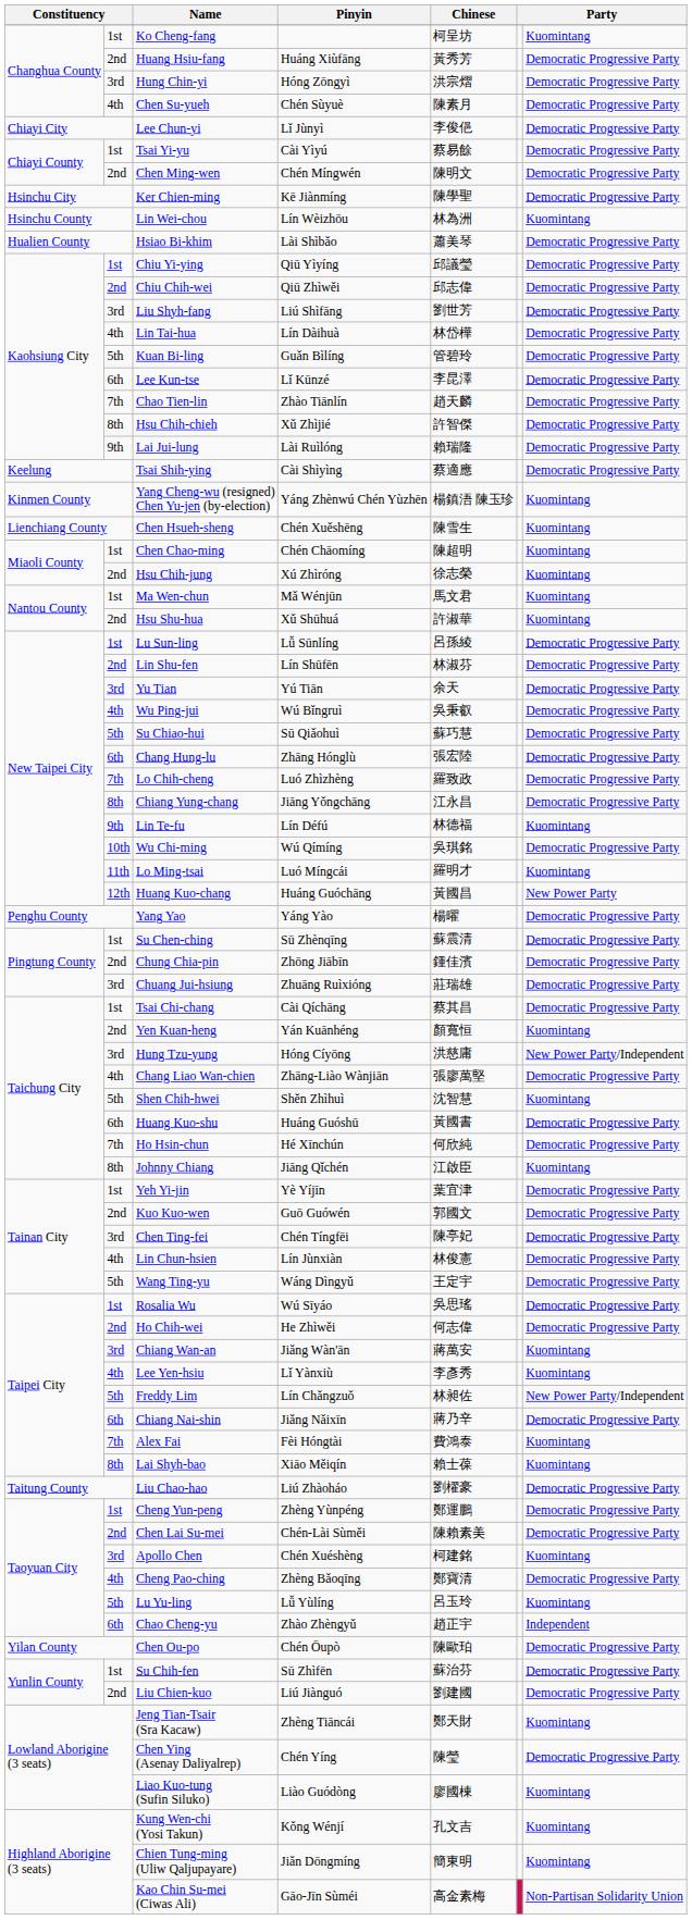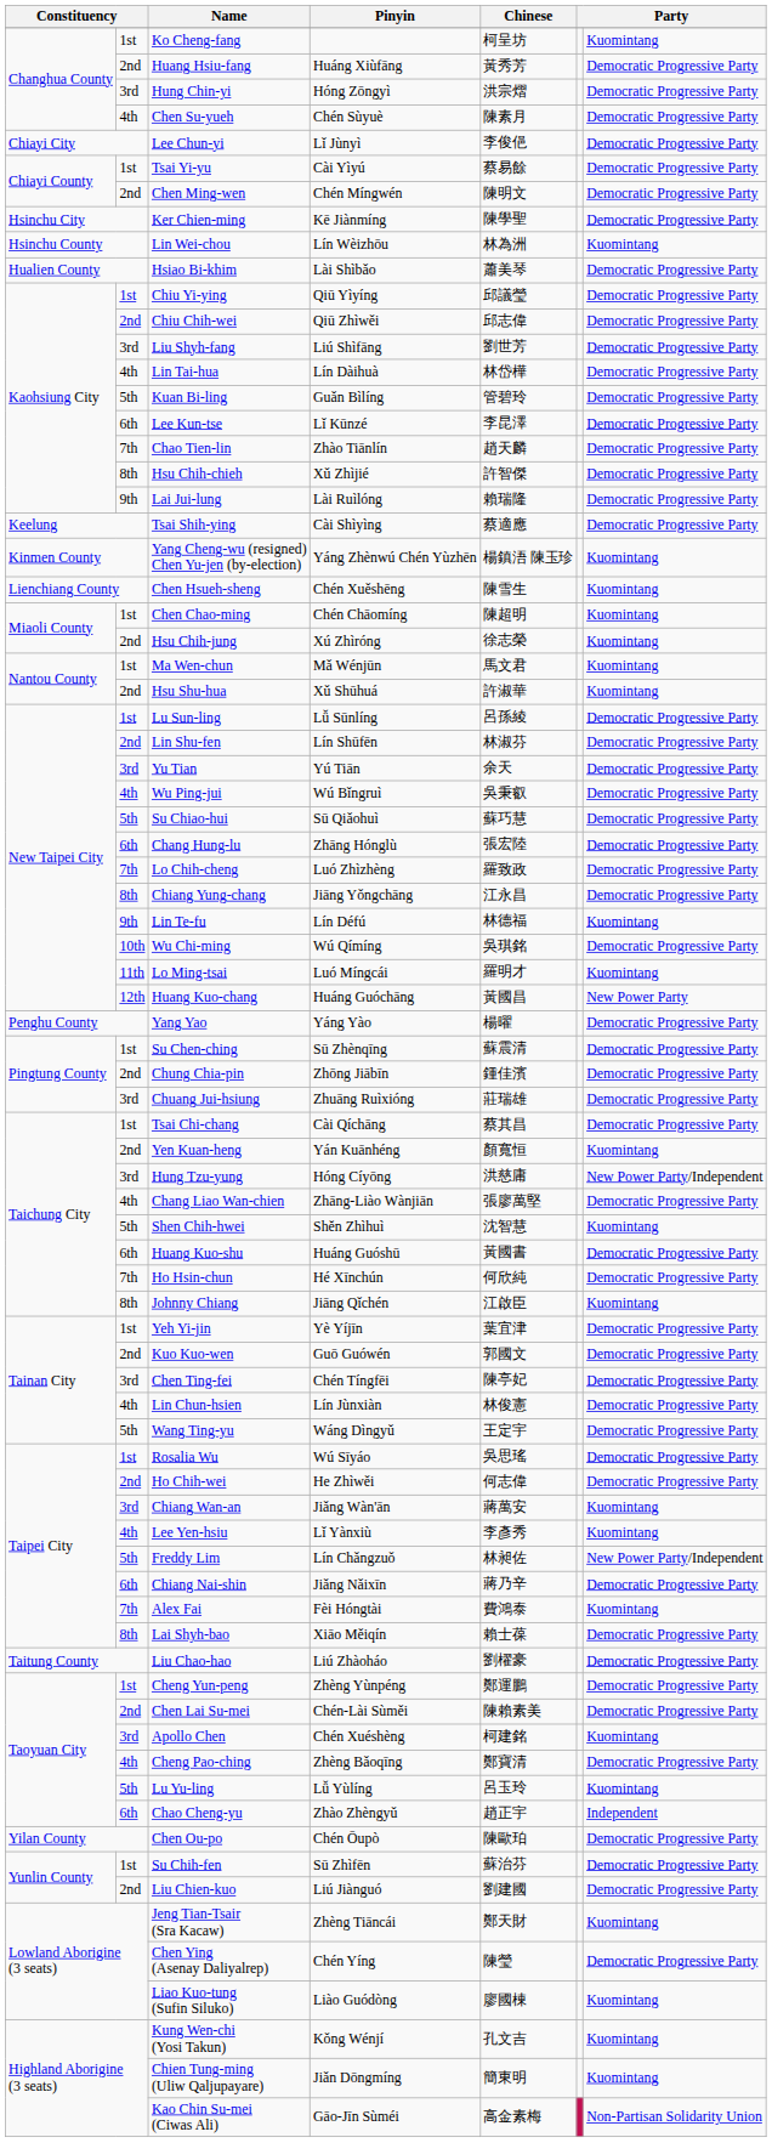Lai Shyh-bao | column 7: Kuomintang -> Democratic Progressive Party
